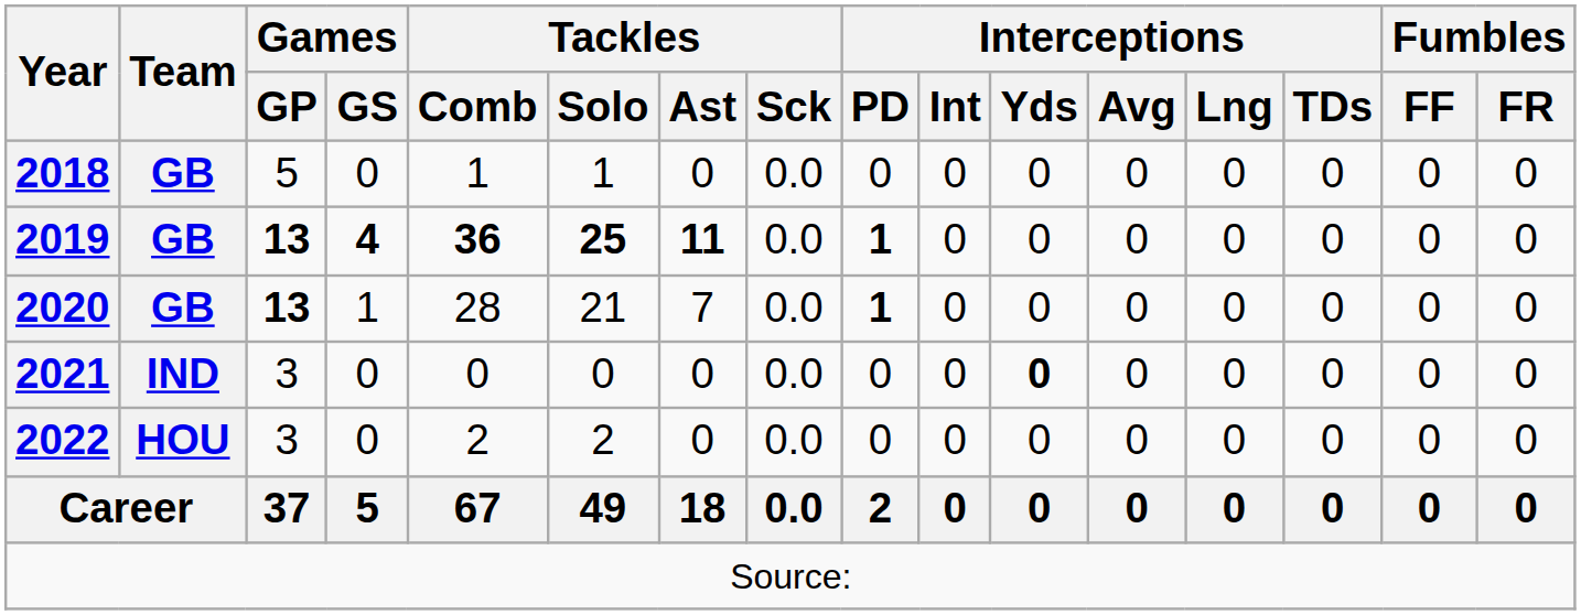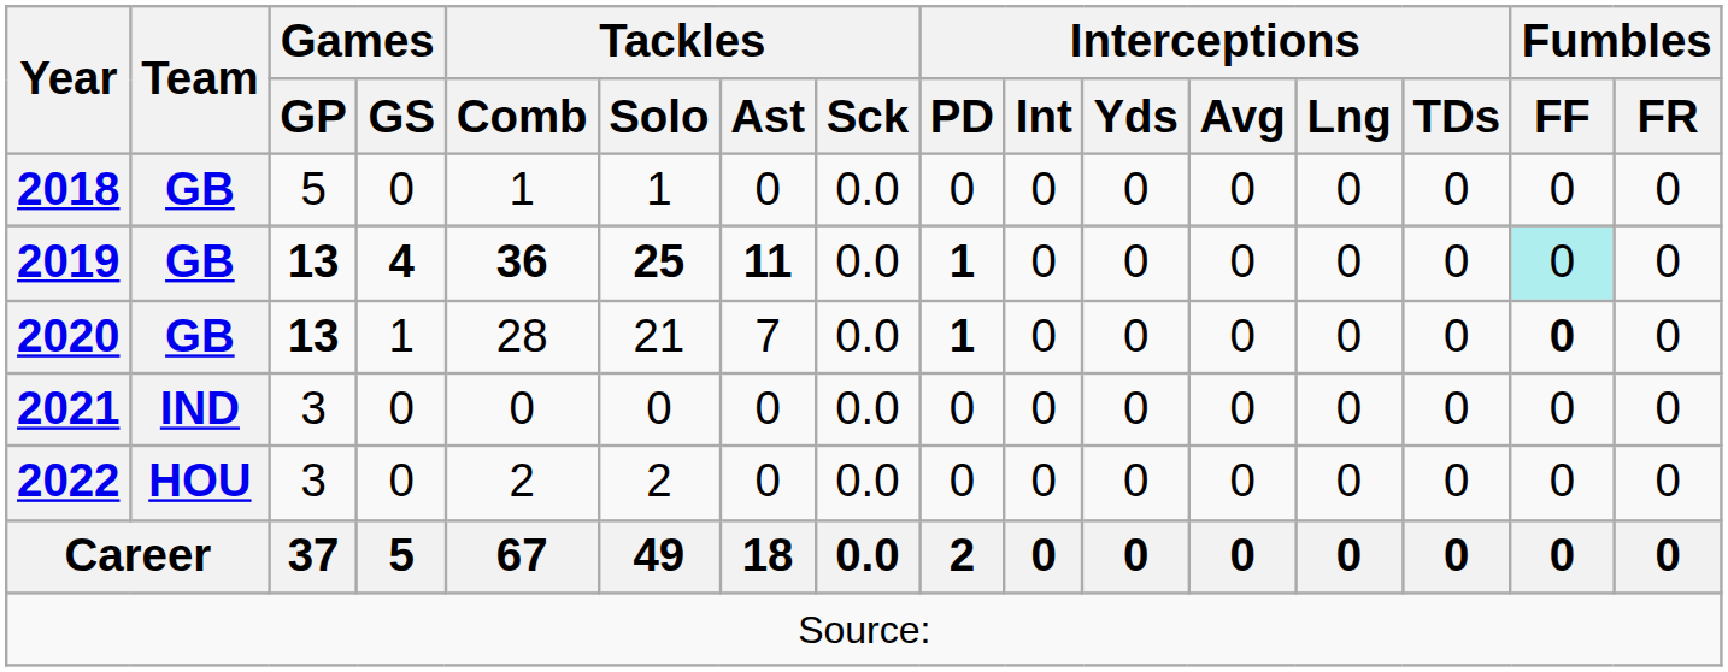2019 | Fumbles / FF: no background -> paleturquoise background
2020 | Fumbles / FF: normal -> bold
2021 | Interceptions / Yds: bold -> normal
